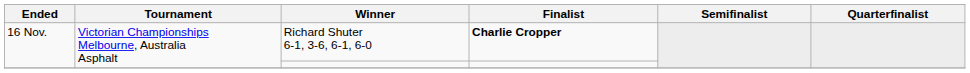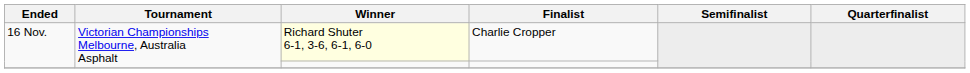Richard Shuter 6-1, 3-6, 6-1, 6-0 | Winner: no background -> lightyellow background
Richard Shuter 6-1, 3-6, 6-1, 6-0 | Finalist: bold -> normal
